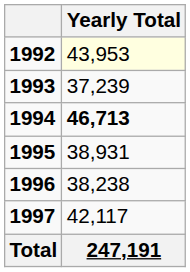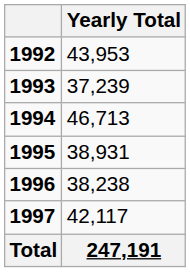1992 | Yearly Total: lightyellow background -> no background
1994 | Yearly Total: bold -> normal
